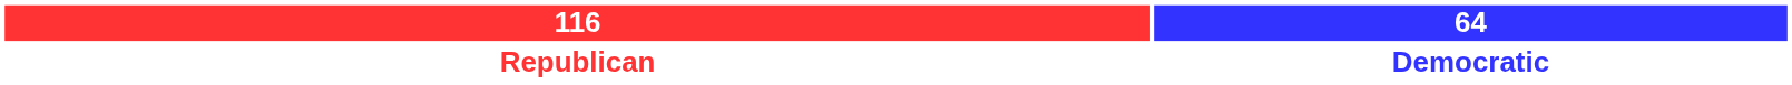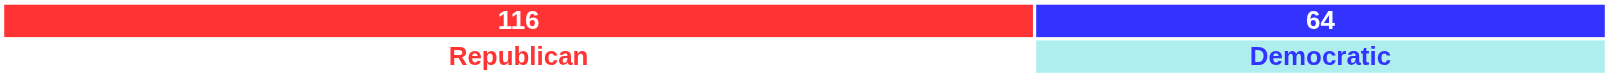Republican | column 2: no background -> paleturquoise background
